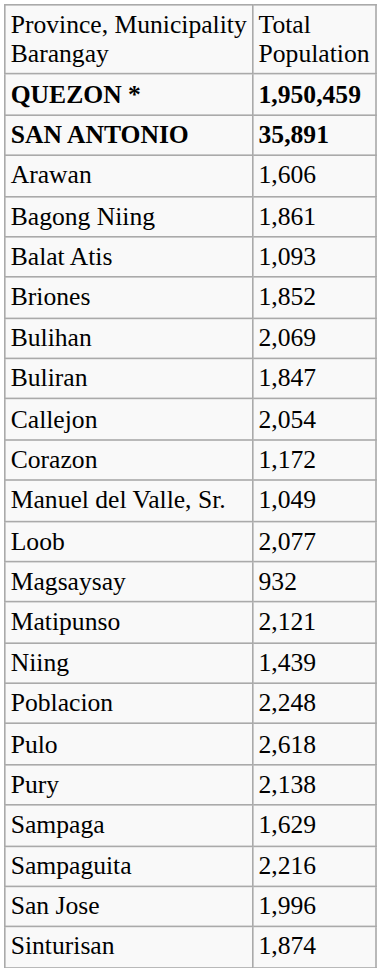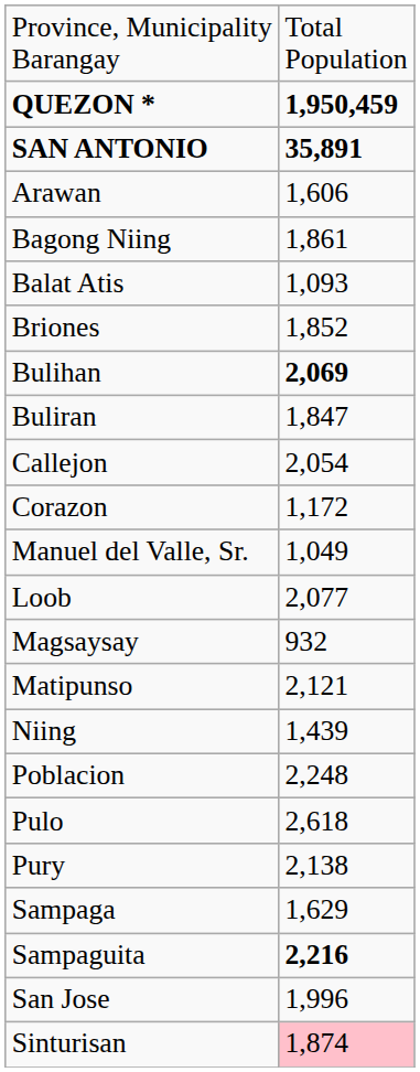Bulihan | column 2: normal -> bold
Sampaguita | column 2: normal -> bold
Sinturisan | column 2: no background -> pink background
